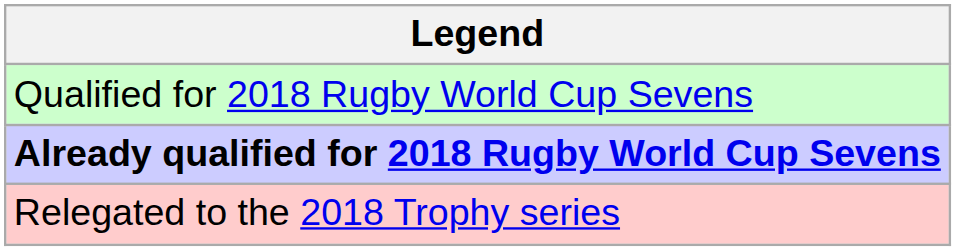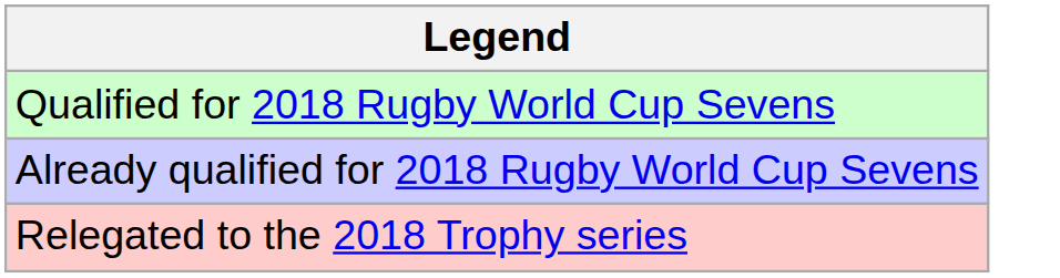row 3 | column 1: bold -> normal
